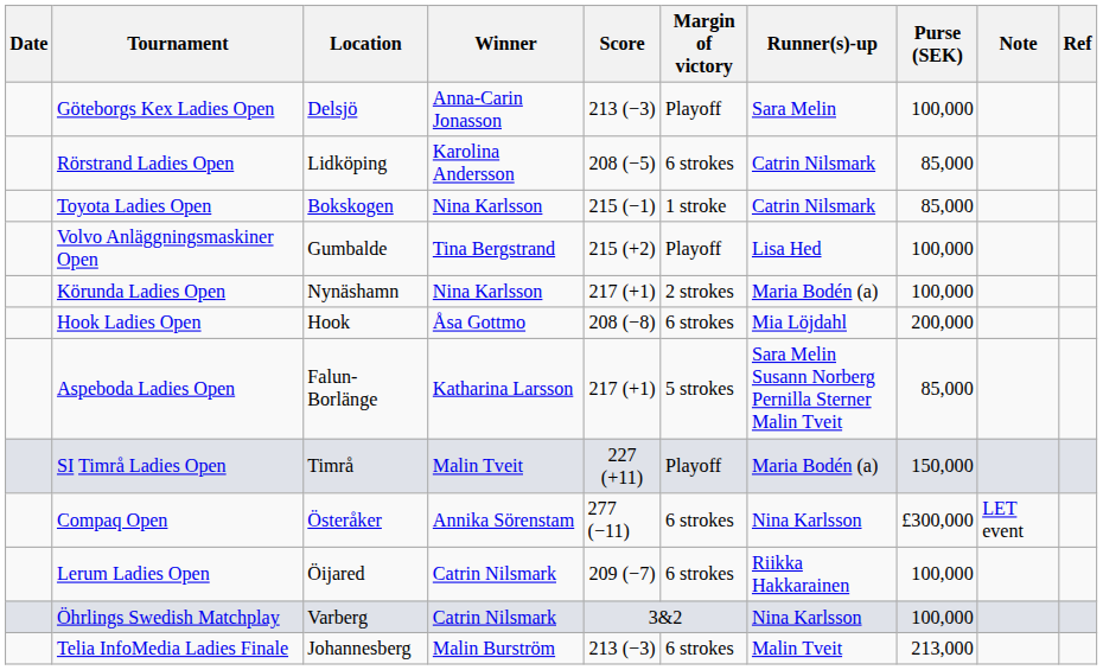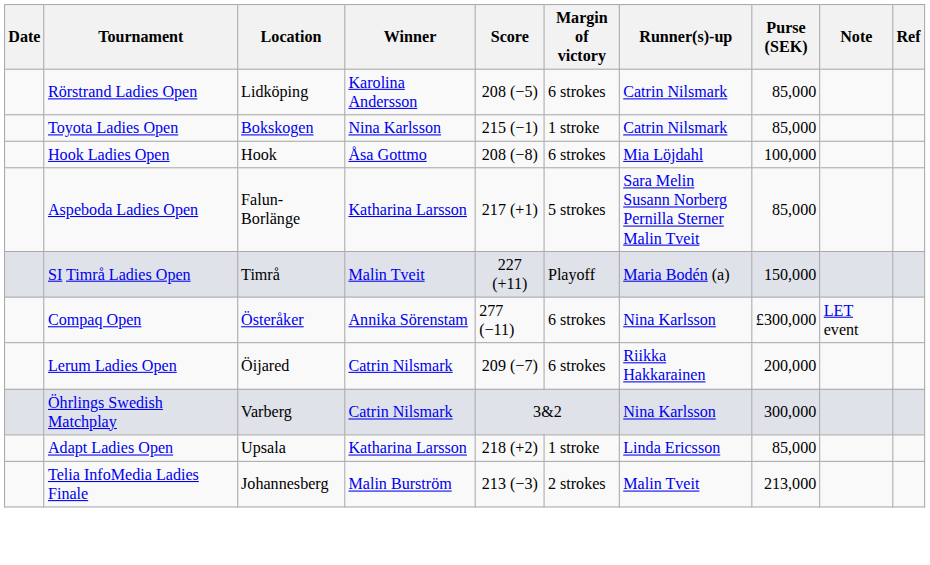- row: Göteborgs Kex Ladies Open | Delsjö | Anna-Carin Jonasson | 213 (−3) | Playoff | Sara Melin | 100,000
- row: Volvo Anläggningsmaskiner Open | Gumbalde | Tina Bergstrand | 215 (+2) | Playoff | Lisa Hed | 100,000
- row: Körunda Ladies Open | Nynäshamn | Nina Karlsson | 217 (+1) | 2 strokes | Maria Bodén (a) | 100,000
Hook Ladies Open | Purse (SEK): 200,000 -> 100,000
Lerum Ladies Open | Purse (SEK): 100,000 -> 200,000
Öhrlings Swedish Matchplay | Purse (SEK): 100,000 -> 300,000
+ row: Adapt Ladies Open | Upsala | Katharina Larsson | 218 (+2) | 1 stroke | Linda Ericsson | 85,000
Telia InfoMedia Ladies Finale | Margin of victory: 6 strokes -> 2 strokes
